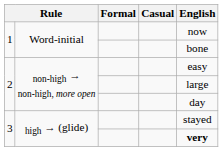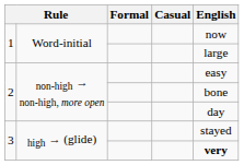row 3 | English: bone -> large
row 5 | English: large -> bone
